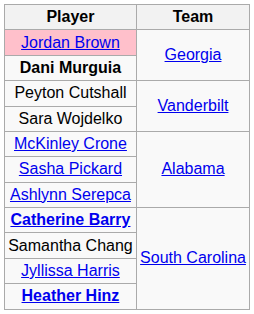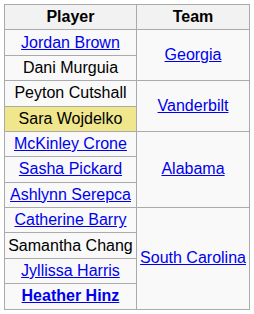Jordan Brown | Player: pink background -> no background
Dani Murguia | Player: bold -> normal
Sara Wojdelko | Player: no background -> khaki background
Catherine Barry | Player: bold -> normal
